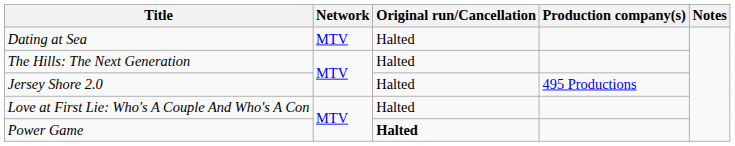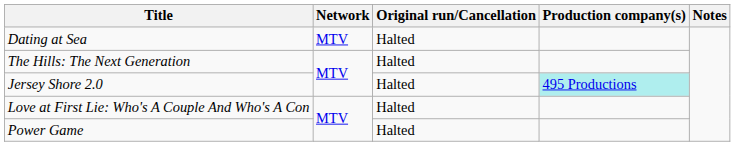Jersey Shore 2.0 | Production company(s): no background -> paleturquoise background
Power Game | Original run/Cancellation: bold -> normal
